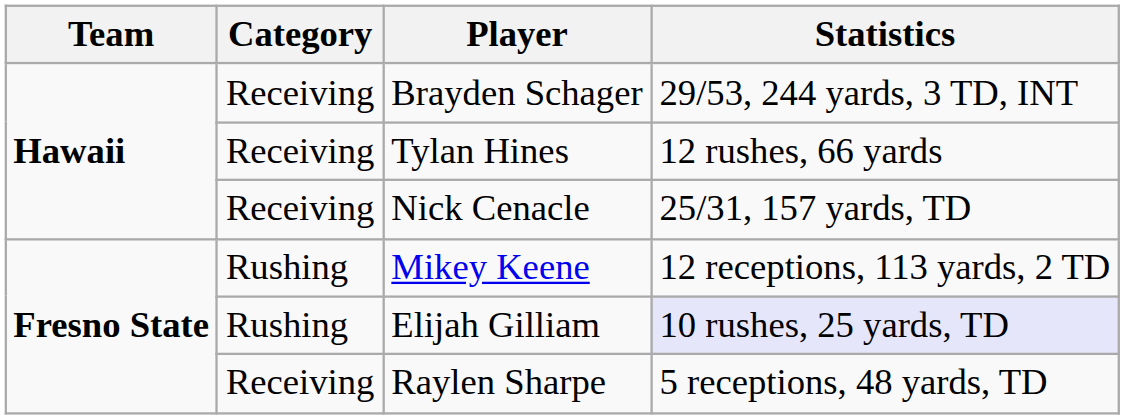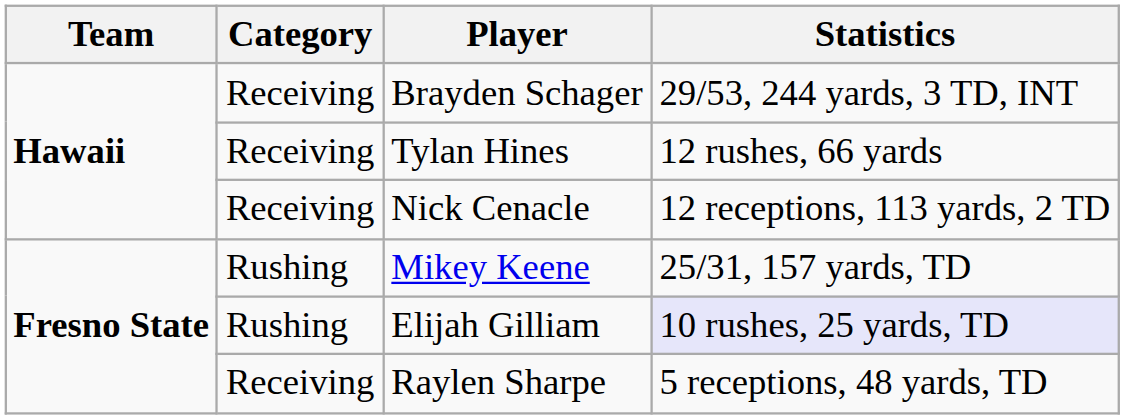Nick Cenacle | Statistics: 25/31, 157 yards, TD -> 12 receptions, 113 yards, 2 TD
Mikey Keene | Statistics: 12 receptions, 113 yards, 2 TD -> 25/31, 157 yards, TD
